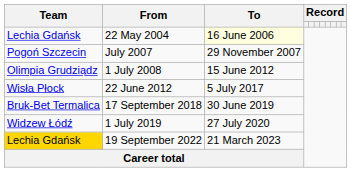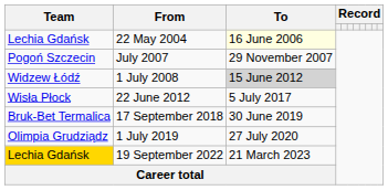1 July 2008 | Team: Olimpia Grudziądz -> Widzew Łódź
1 July 2008 | To: no background -> lightgrey background
1 July 2019 | Team: Widzew Łódź -> Olimpia Grudziądz
